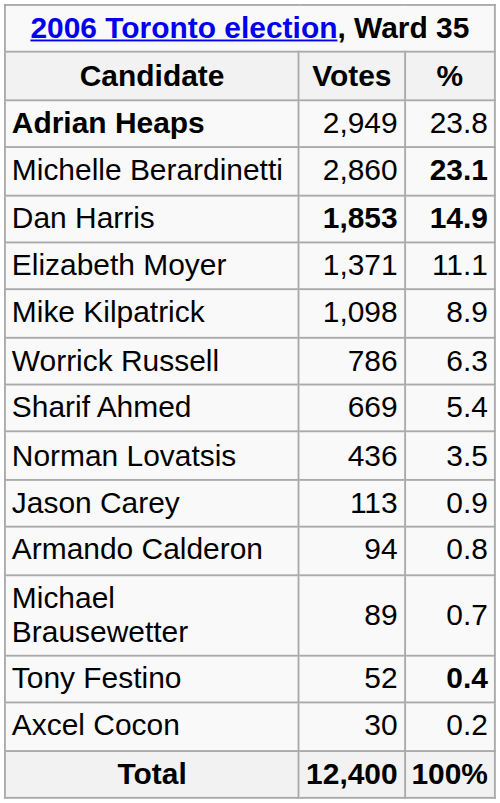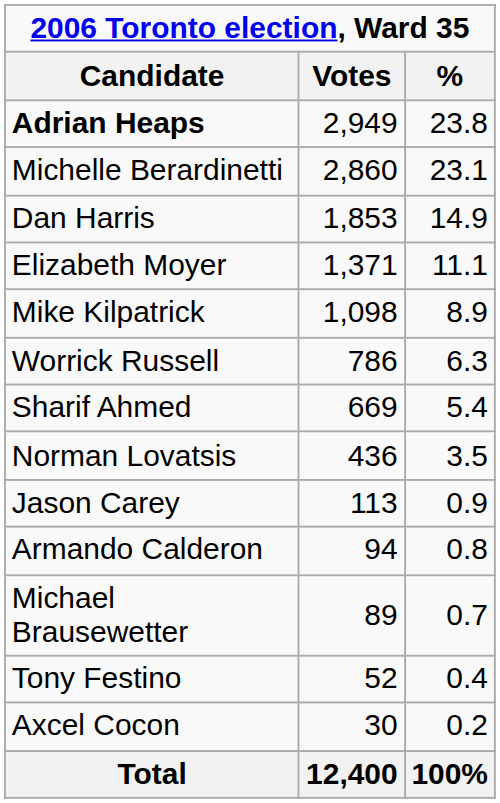Michelle Berardinetti | %: bold -> normal
Dan Harris | Votes: bold -> normal
Dan Harris | %: bold -> normal
Tony Festino | %: bold -> normal
